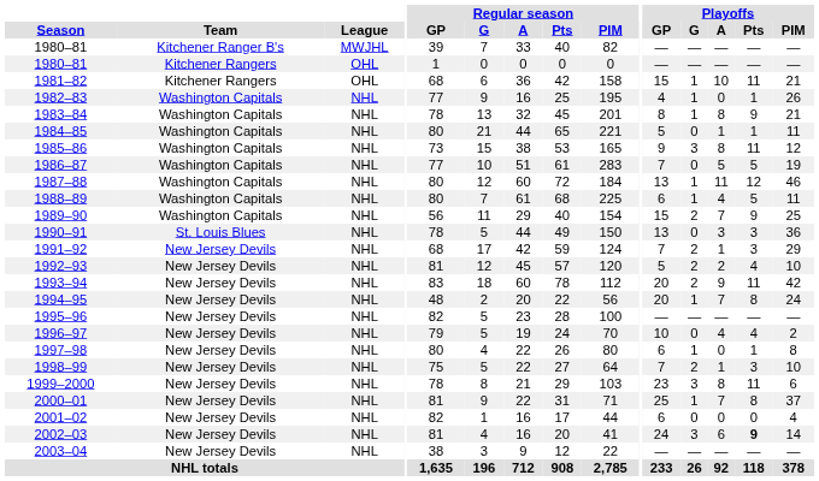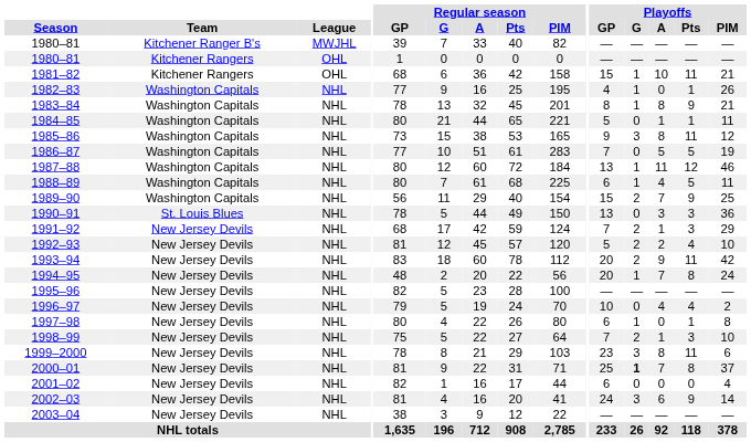2000–01 | Playoffs / G: normal -> bold
2002–03 | Playoffs / Pts: bold -> normal
